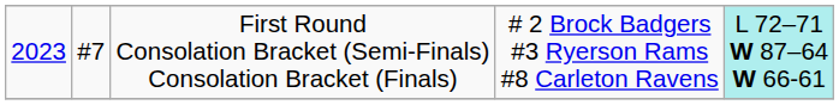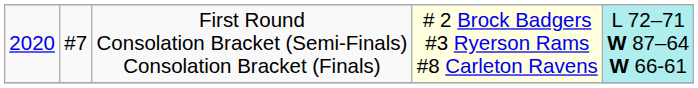row 1 | column 1: 2023 -> 2020
row 1 | column 4: no background -> lightyellow background
